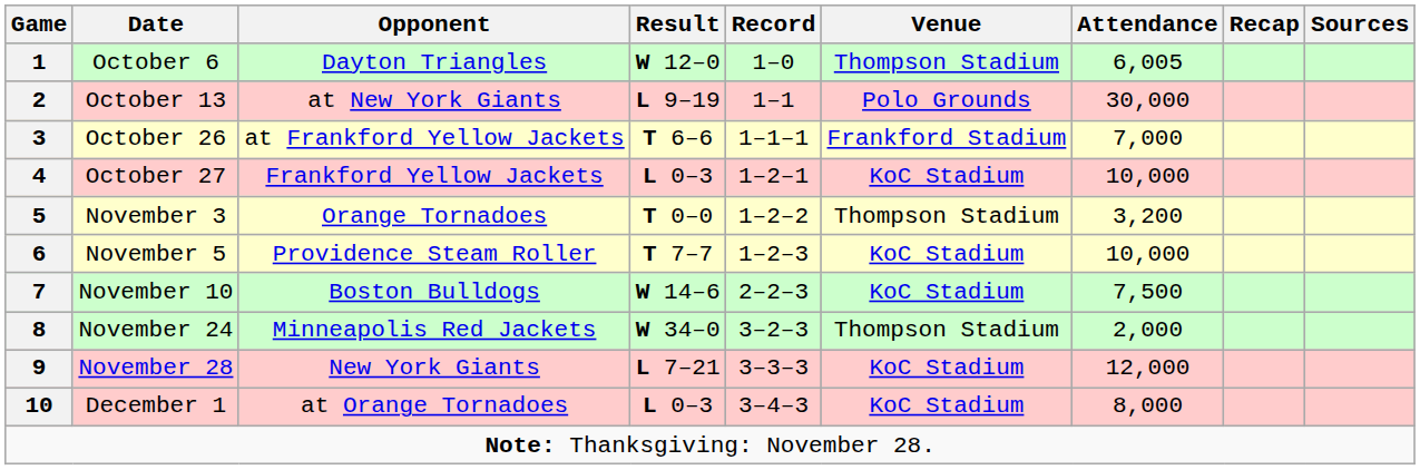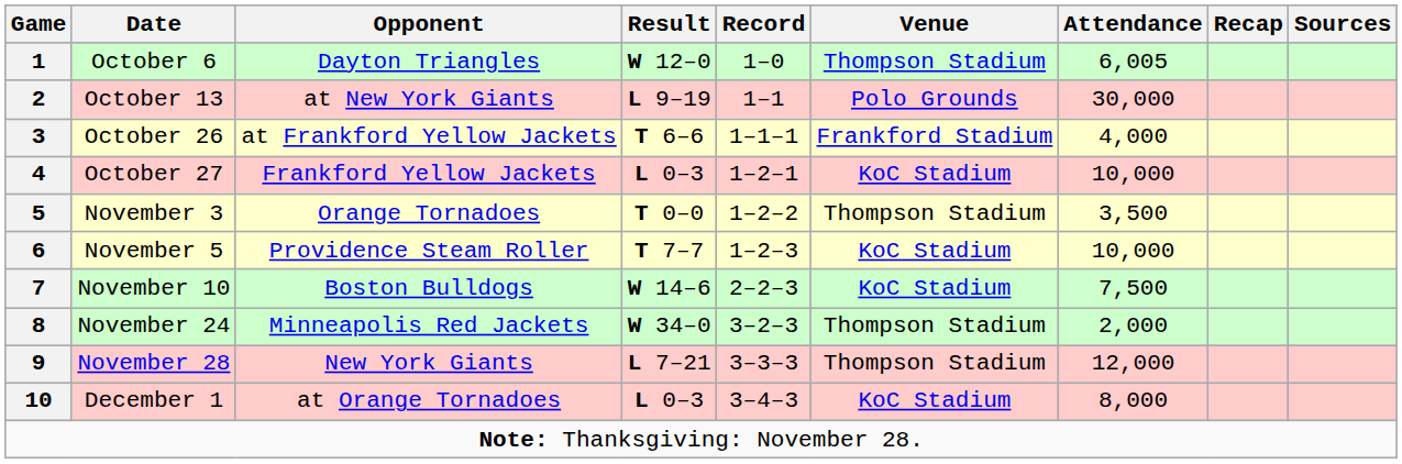3 | Attendance: 7,000 -> 4,000
5 | Attendance: 3,200 -> 3,500
9 | Venue: KoC Stadium -> Thompson Stadium
